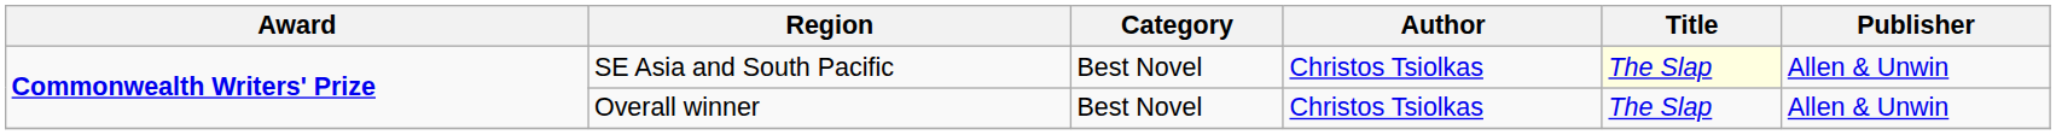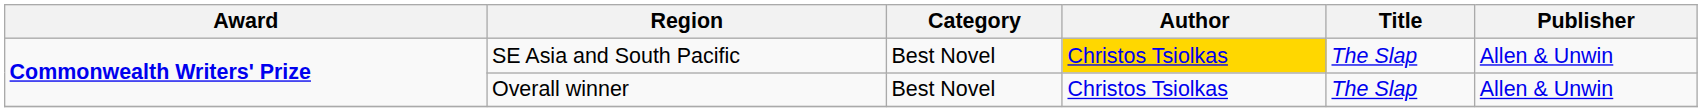SE Asia and South Pacific | Author: no background -> gold background
SE Asia and South Pacific | Title: lightyellow background -> no background
